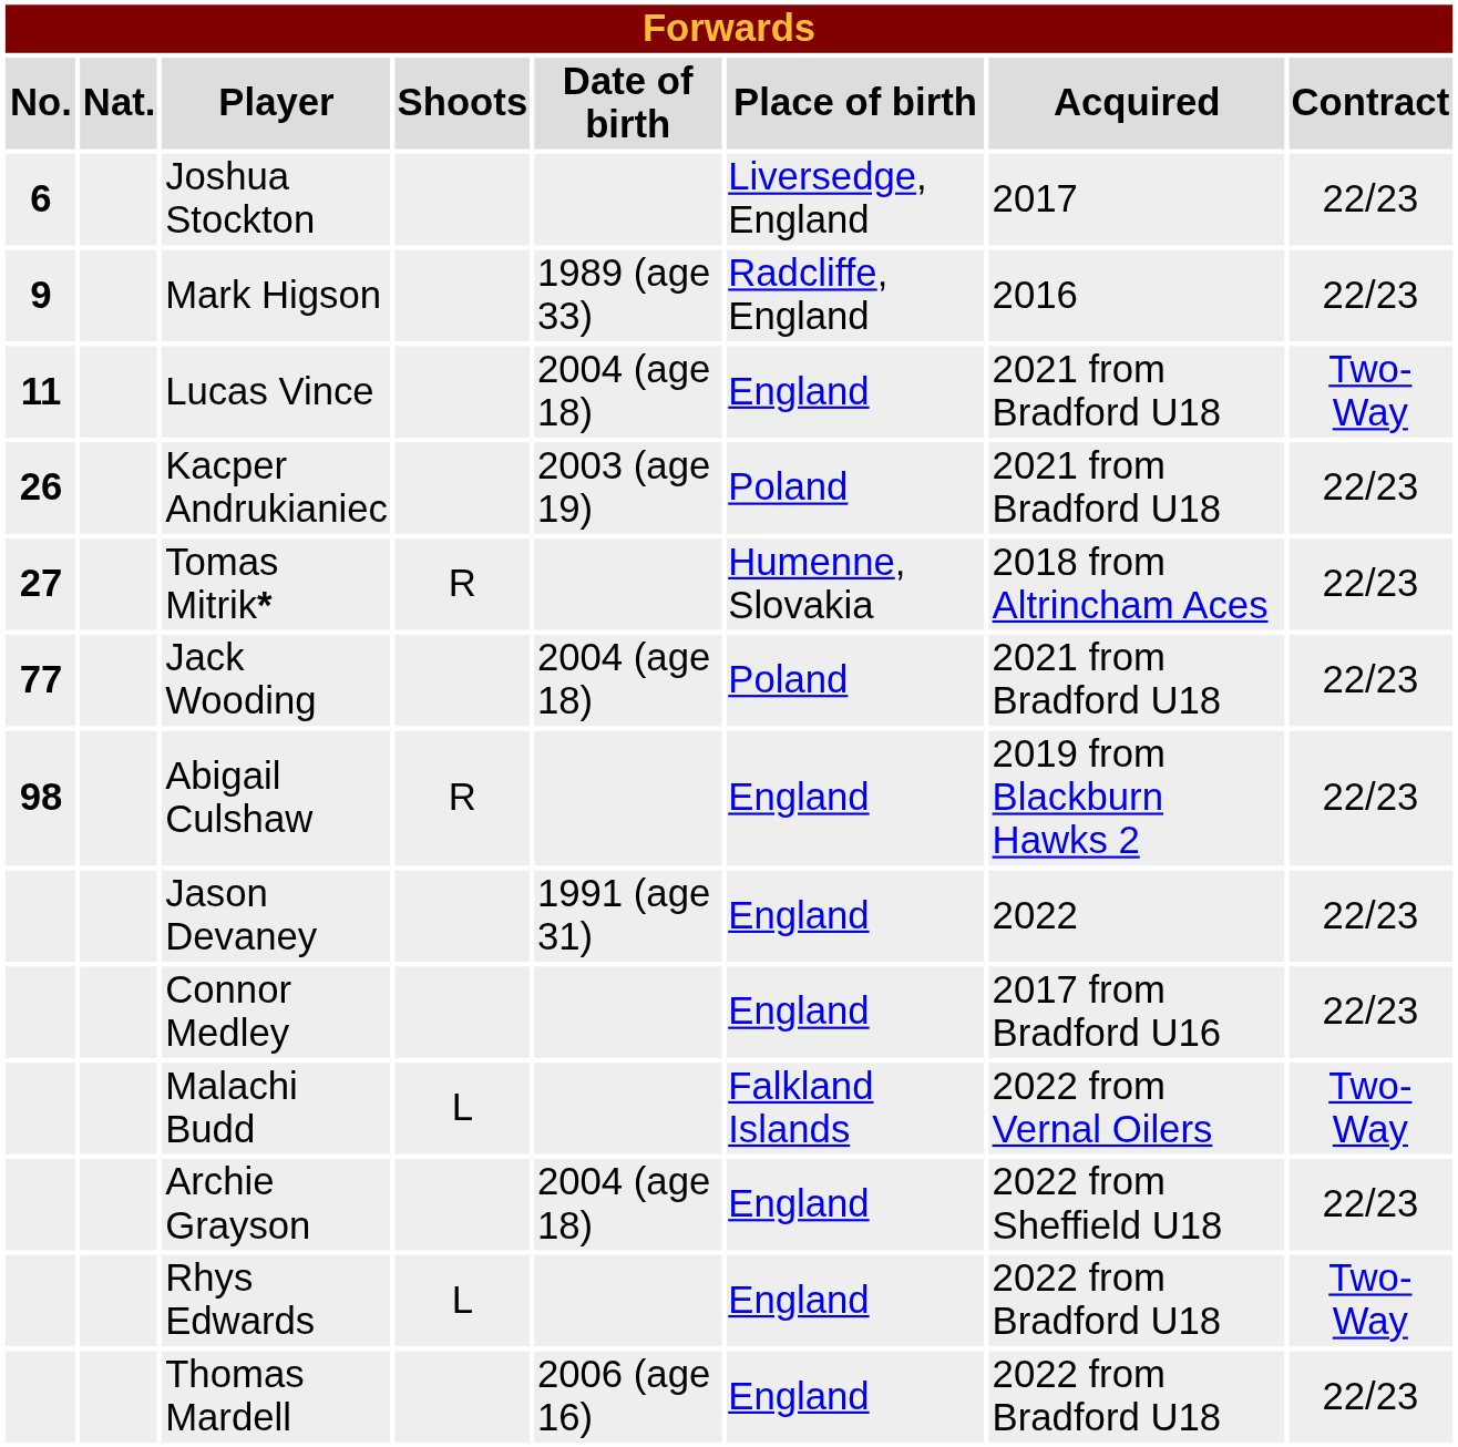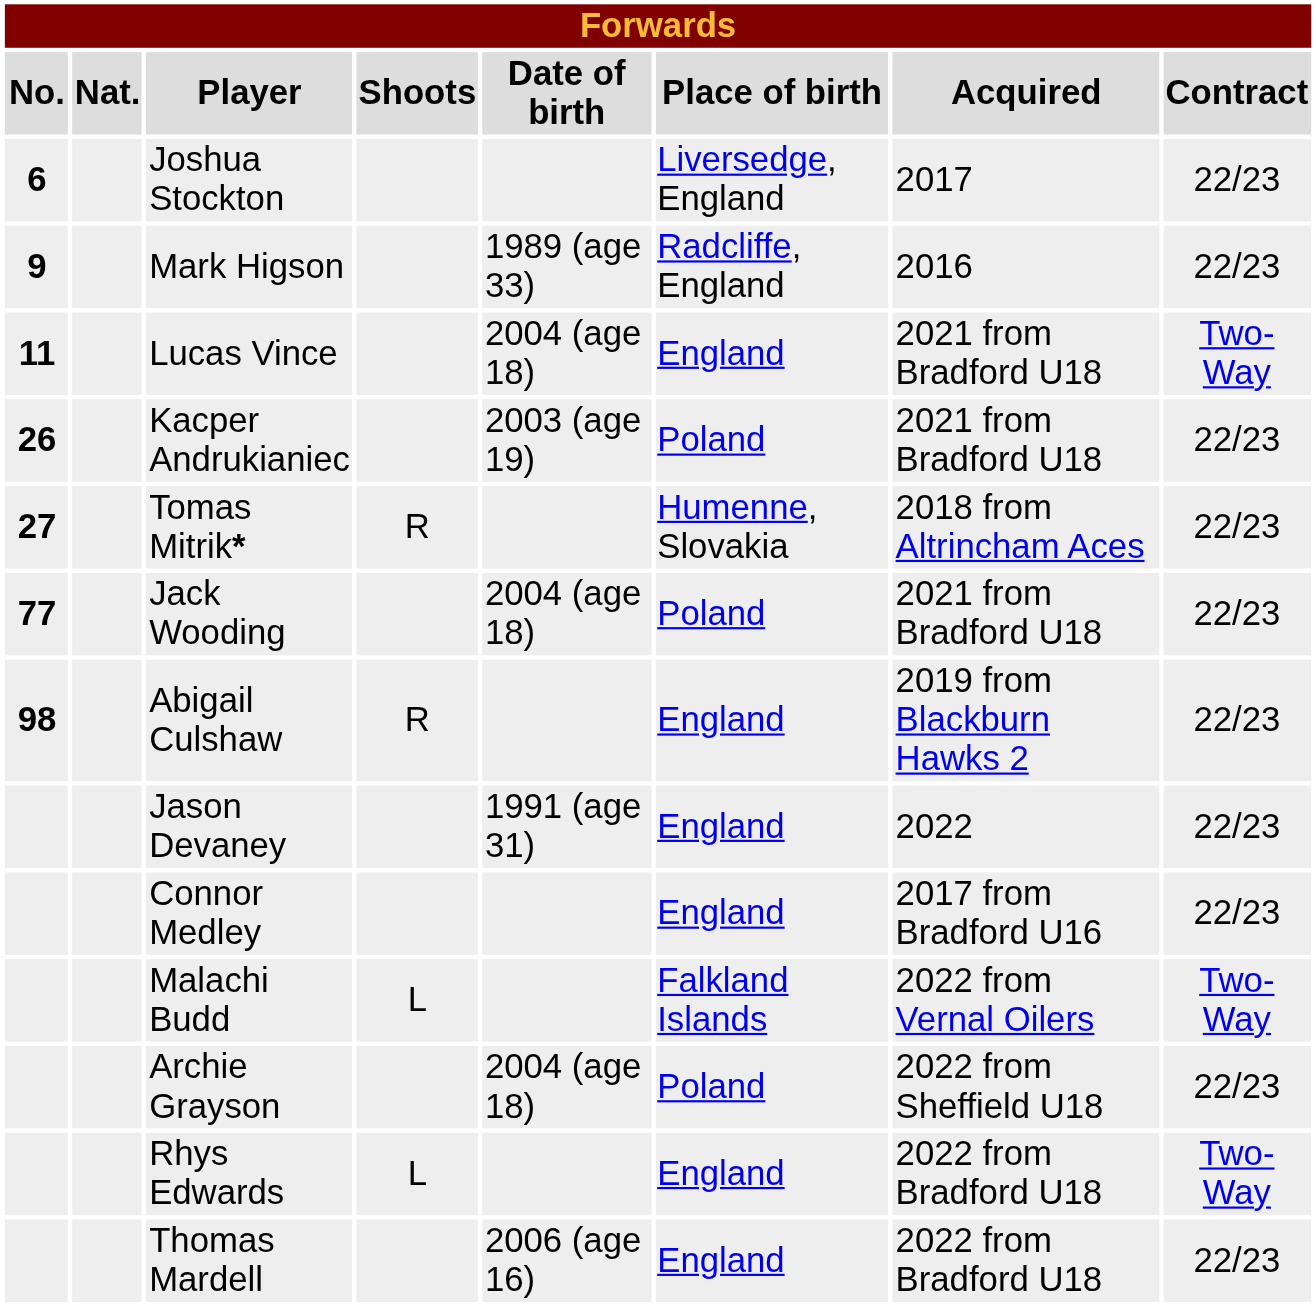Archie Grayson | Place of birth: England -> Poland
